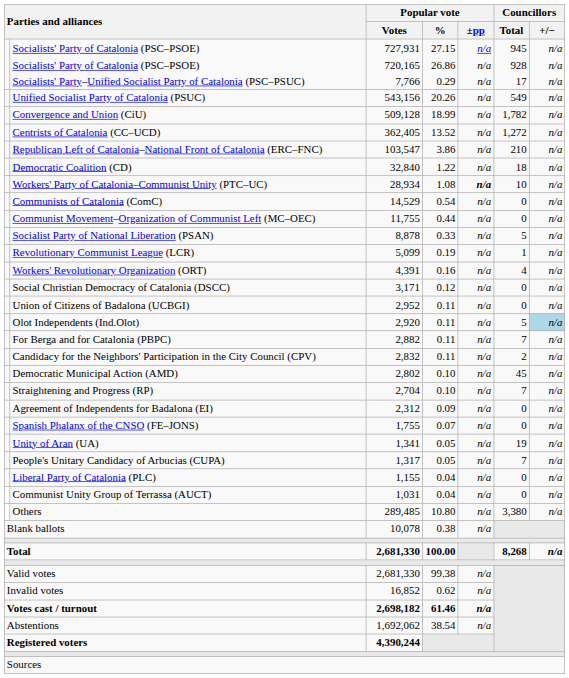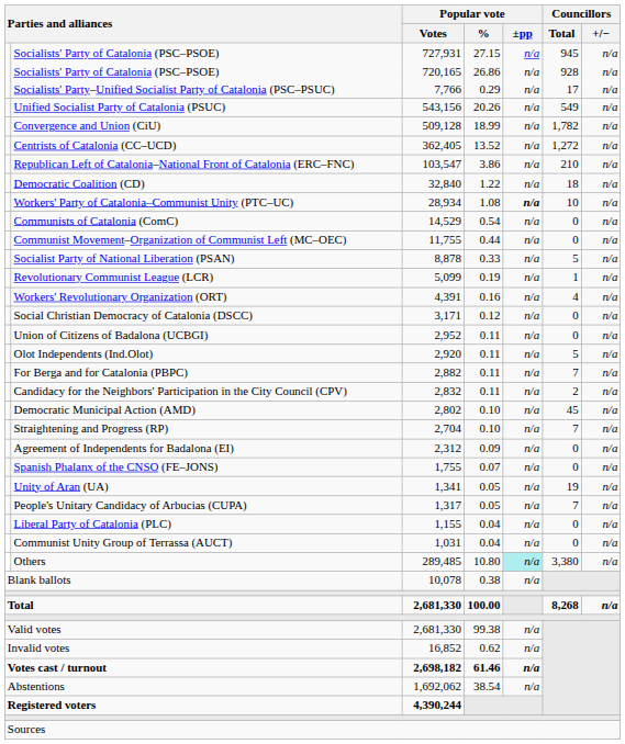Olot Independents (Ind.Olot) | Councillors / +/−: lightblue background -> no background
Others | Popular vote / ±pp: no background -> paleturquoise background
